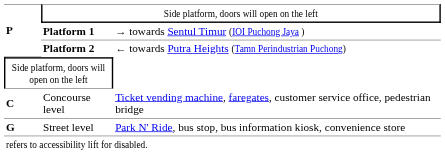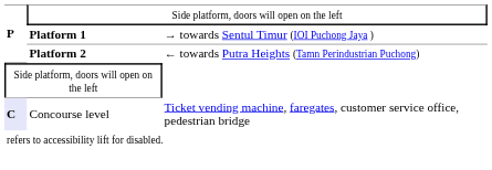Concourse level | column 1: no background -> lavender background
- row: G | Street level | Park N' Ride, bus stop, bus information kiosk, convenience store
